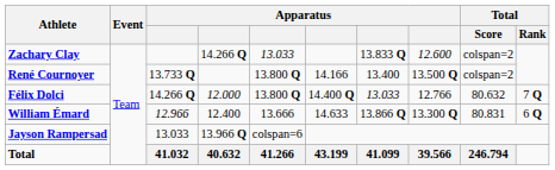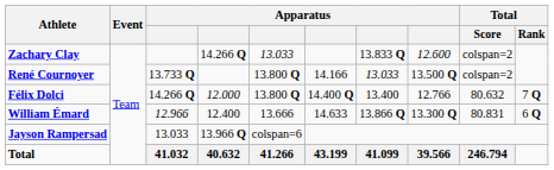René Cournoyer | column 7: 13.400 -> 13.033
Félix Dolci | column 7: 13.033 -> 13.400
